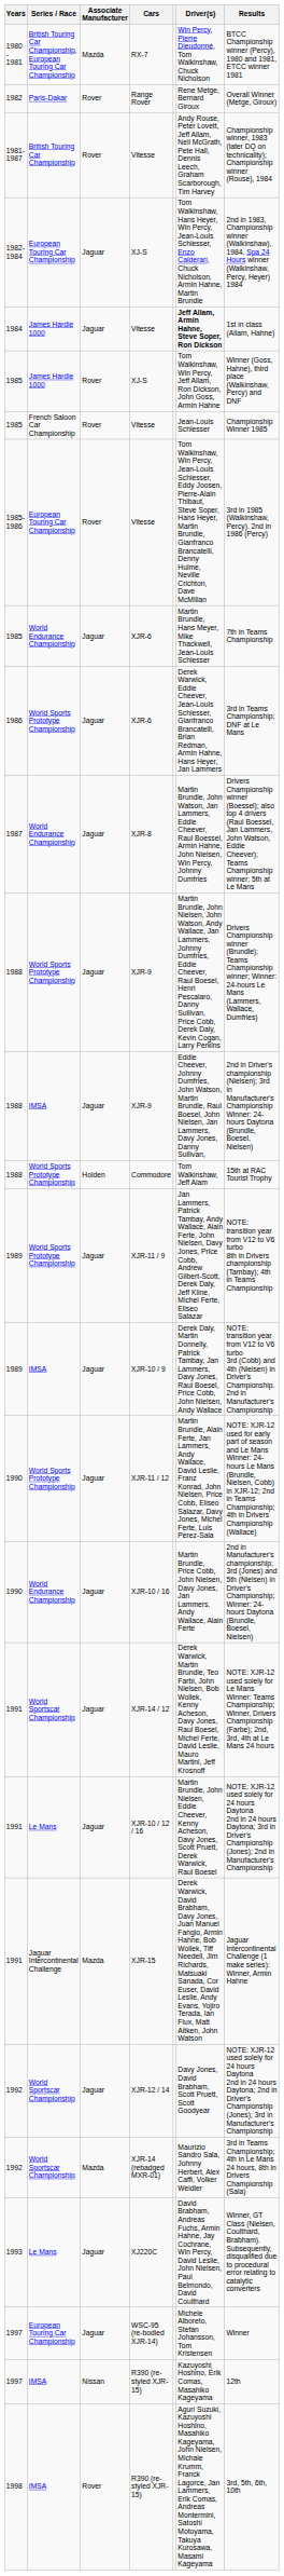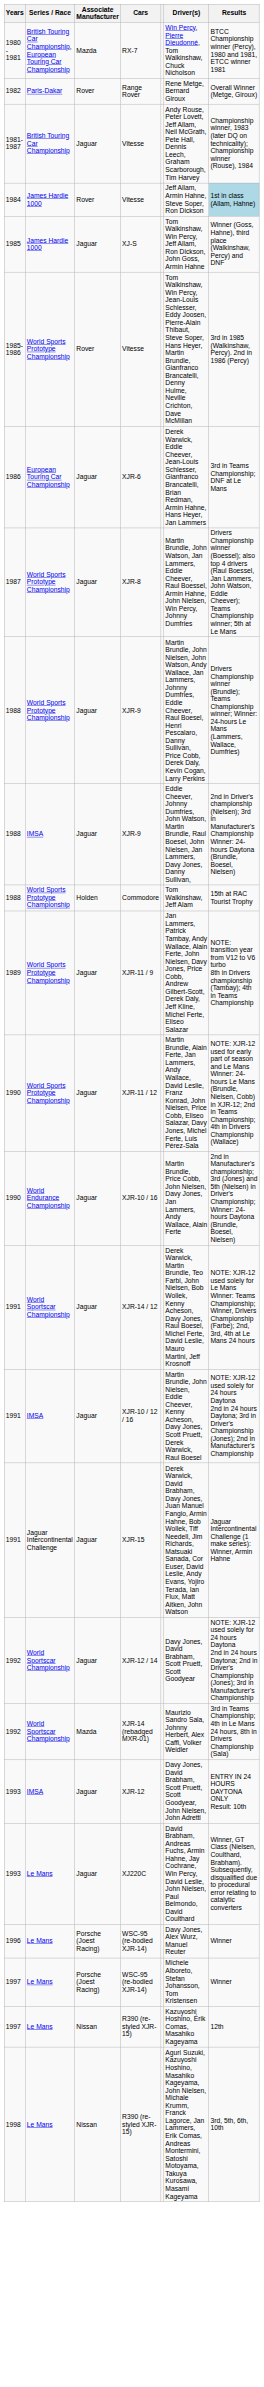1981-1987 / Vitesse | Associate Manufacturer: Rover -> Jaguar
- row: 1982-1984 | European Touring Car Championship | Jaguar | XJ-S | Tom Walkinshaw, Hans Heyer, Win Percy, Jean-Louis Schlesser, Enzo Calderari, Chuck Nicholson, Armin Hahne, Martin Brundle | 2nd in 1983, Championship winner (Walkinshaw), 1984. Spa 24 Hours winner (Walkinshaw, Percy, Heyer) 1984
1984 / Vitesse | Associate Manufacturer: Jaguar -> Rover
1984 / Vitesse | Driver(s): bold -> normal
1984 / Vitesse | Results: no background -> lightblue background
1985 / XJ-S | Associate Manufacturer: Rover -> Jaguar
- row: 1985 | French Saloon Car Championship | Rover | Vitesse | Jean-Louis Schlesser | Championship Winner 1985
1985-1986 / Vitesse | Series / Race: European Touring Car Championship -> World Sports Prototype Championship
- row: 1985 | World Endurance Championship | Jaguar | XJR-6 | Martin Brundle, Hans Meyer, Mike Thackwell, Jean-Louis Schlesser | 7th in Teams Championship
1986 / XJR-6 | Series / Race: World Sports Prototype Championship -> European Touring Car Championship
XJR-8 | Series / Race: World Endurance Championship -> World Sports Prototype Championship
- row: 1989 | IMSA | Jaguar | XJR-10 / 9 | Derek Daly, Martin Donnelly, Patrick Tambay, Jan Lammers, Davy Jones, Raul Boesel, Price Cobb, John Nielsen, Andy Wallace | NOTE: transition year from V12 to V6 turbo 3rd (Cobb) and 4th (Nielsen) in Driver's Championship. 2nd in Manufacturer's Championship
XJR-10 / 12 / 16 | Series / Race: Le Mans -> IMSA
XJR-15 | Associate Manufacturer: Mazda -> Jaguar
+ row: 1993 | IMSA | Jaguar | XJR-12 | Davy Jones, David Brabham, Scott Pruett, Scott Goodyear, John Nielsen, John Adretti | ENTRY IN 24 HOURS DAYTONA ONLY Result: 10th
+ row: 1996 | Le Mans | Porsche (Joest Racing) | WSC-95 (re-bodied XJR-14) | Davy Jones, Alex Wurz, Manuel Reuter | Winner
1997 / WSC-95 (re-bodied XJR-14) | Series / Race: European Touring Car Championship -> Le Mans
1997 / WSC-95 (re-bodied XJR-14) | Associate Manufacturer: Jaguar -> Porsche (Joest Racing)
1997 / R390 (re-styled XJR-15) | Series / Race: IMSA -> Le Mans
1998 / R390 (re-styled XJR-15) | Series / Race: IMSA -> Le Mans
1998 / R390 (re-styled XJR-15) | Associate Manufacturer: Rover -> Nissan
